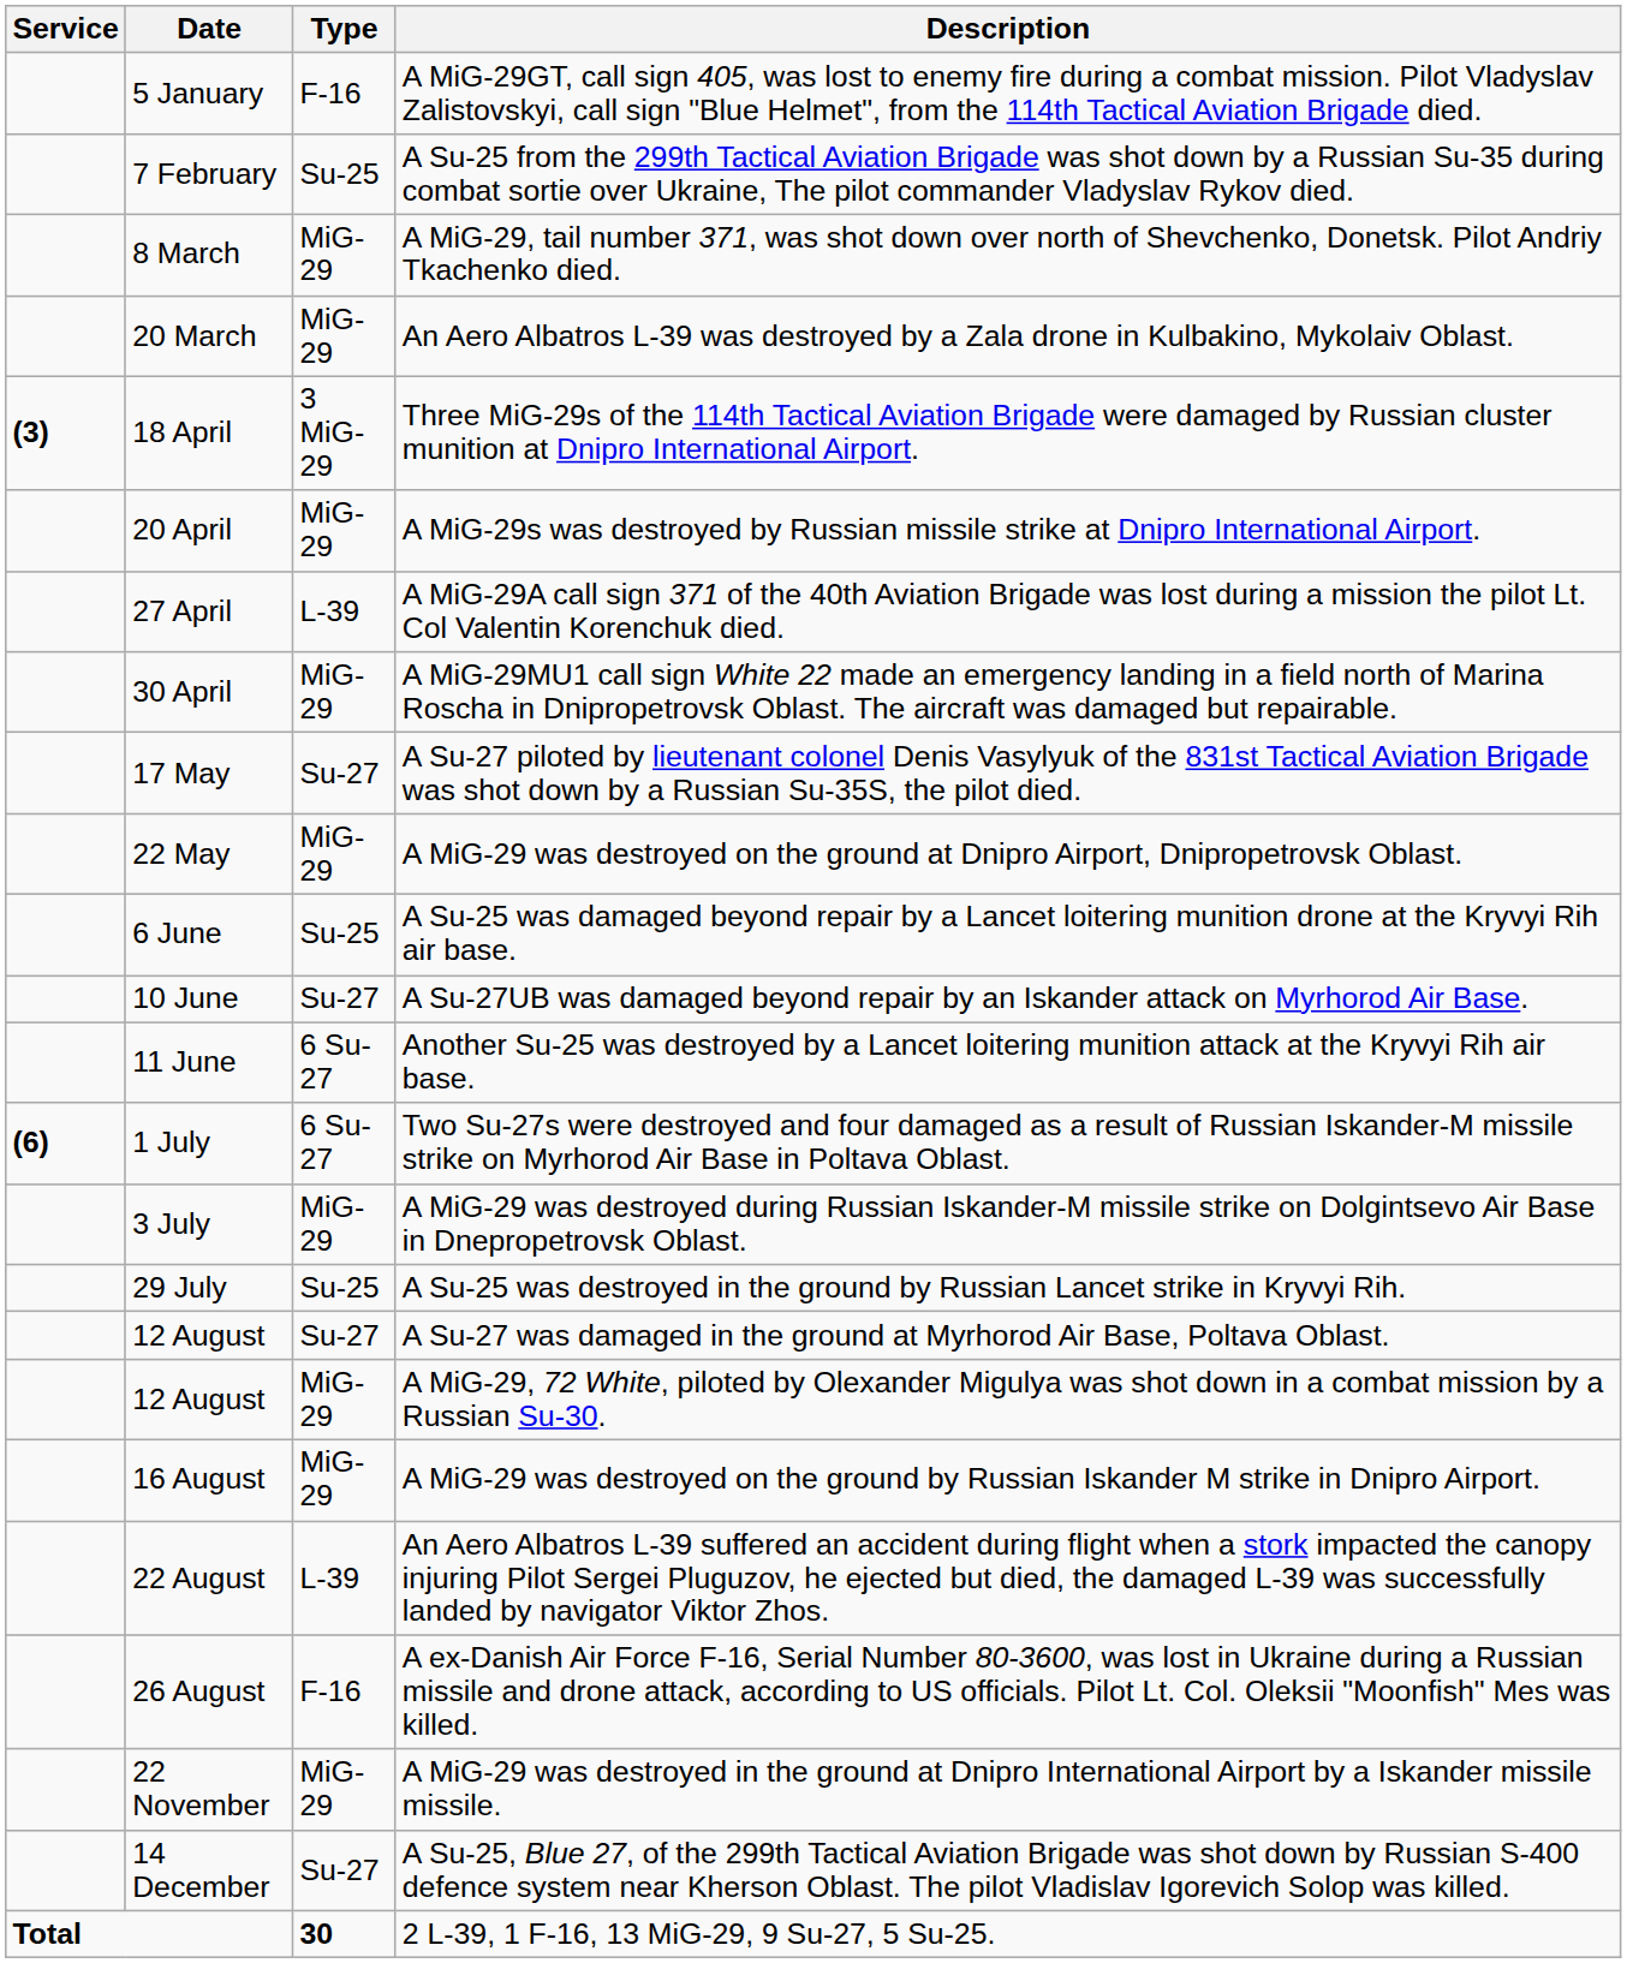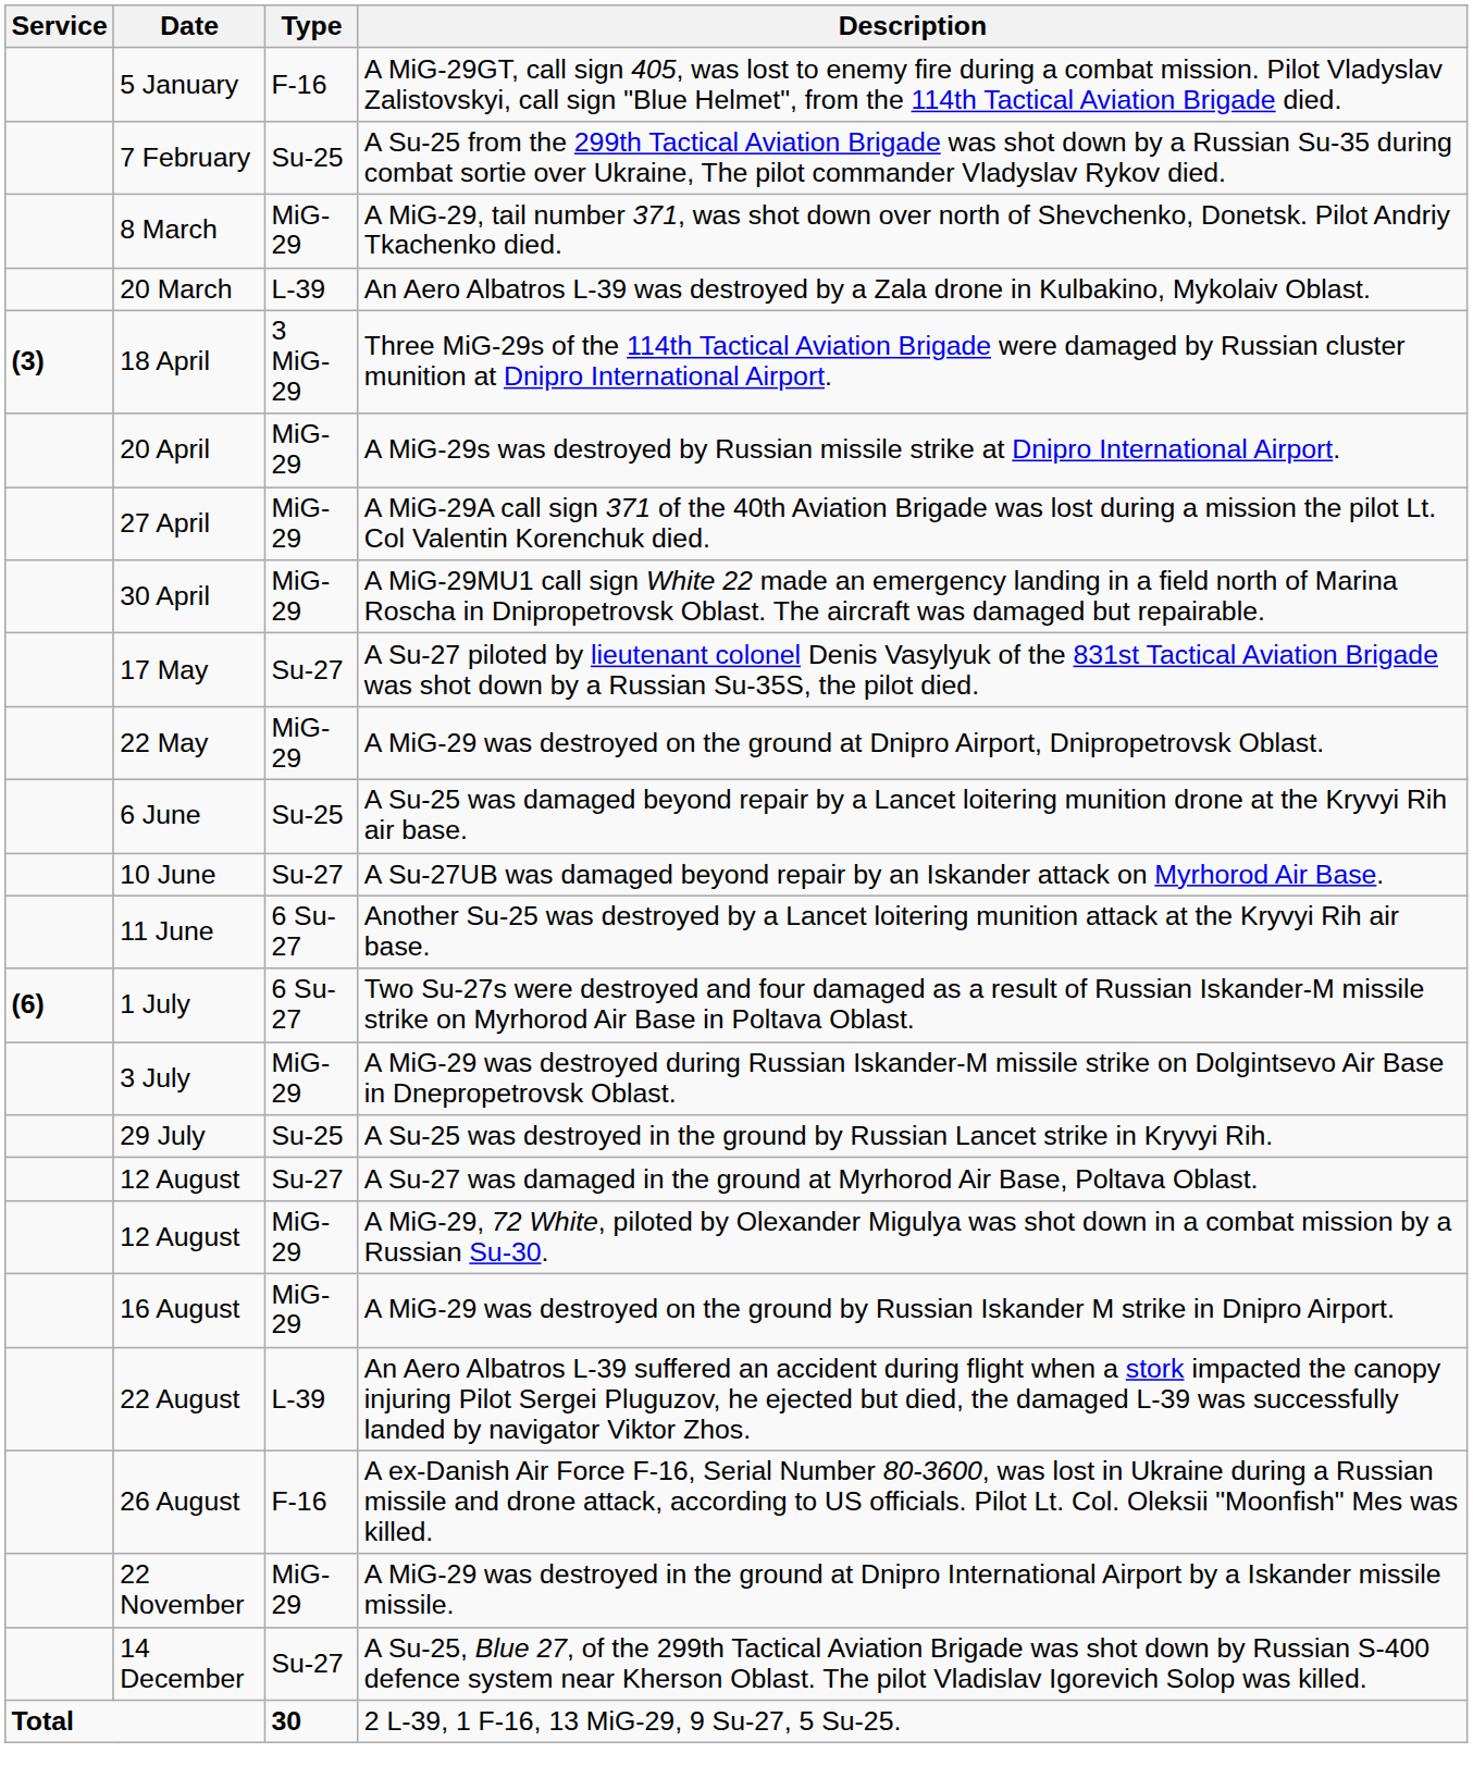row 5 | Type: MiG-29 -> L-39
row 8 | Type: L-39 -> MiG-29
